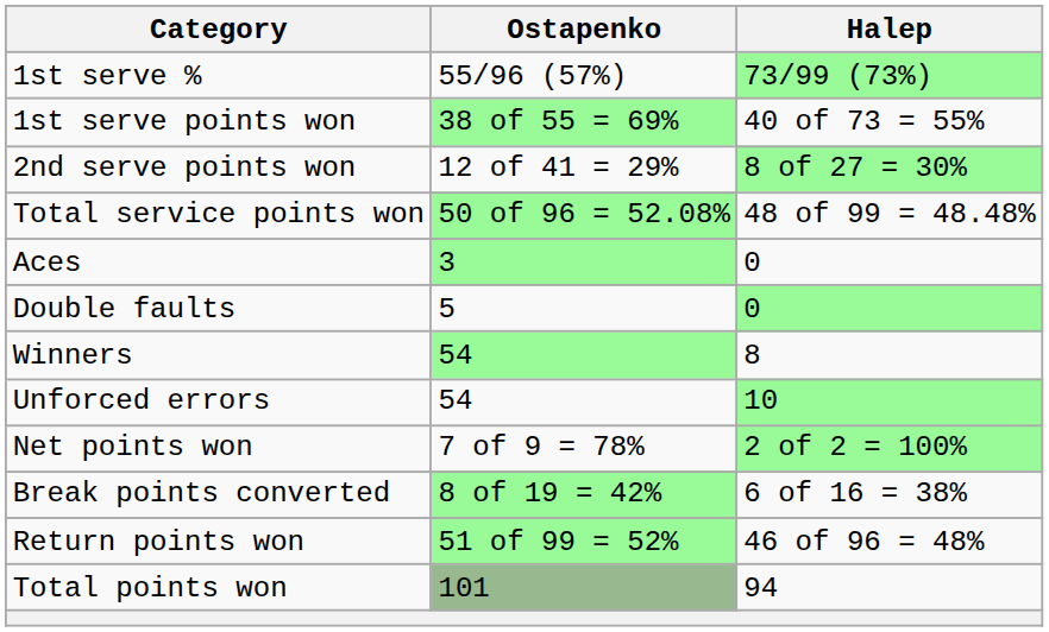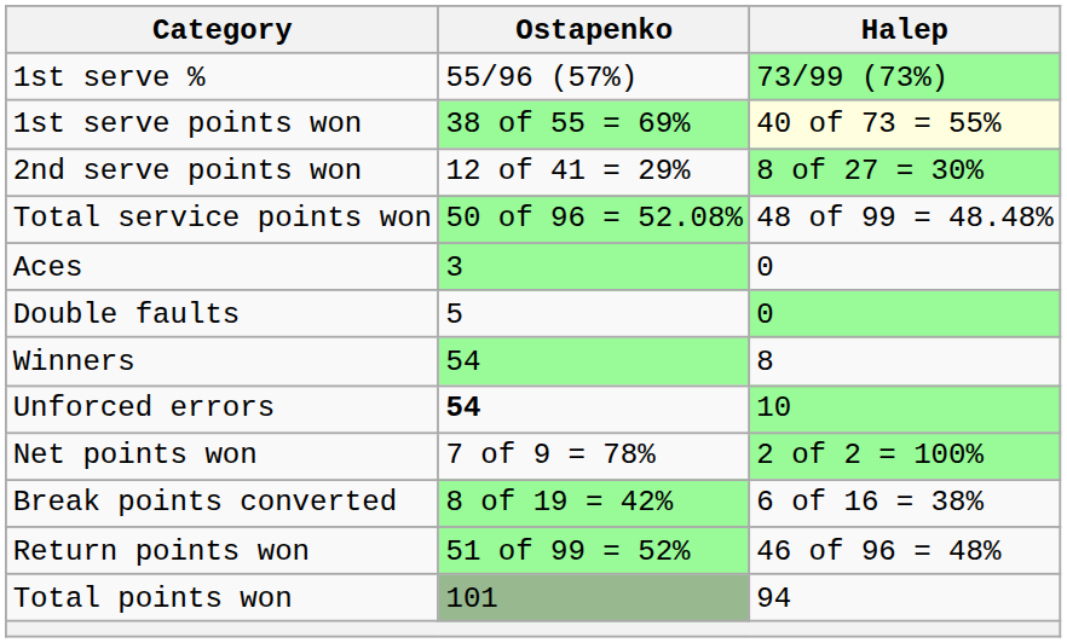1st serve points won | Halep: no background -> lightyellow background
Unforced errors | Ostapenko: normal -> bold
